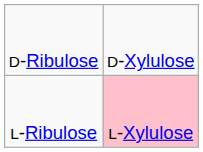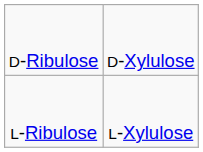L-Ribulose | column 2: pink background -> no background
